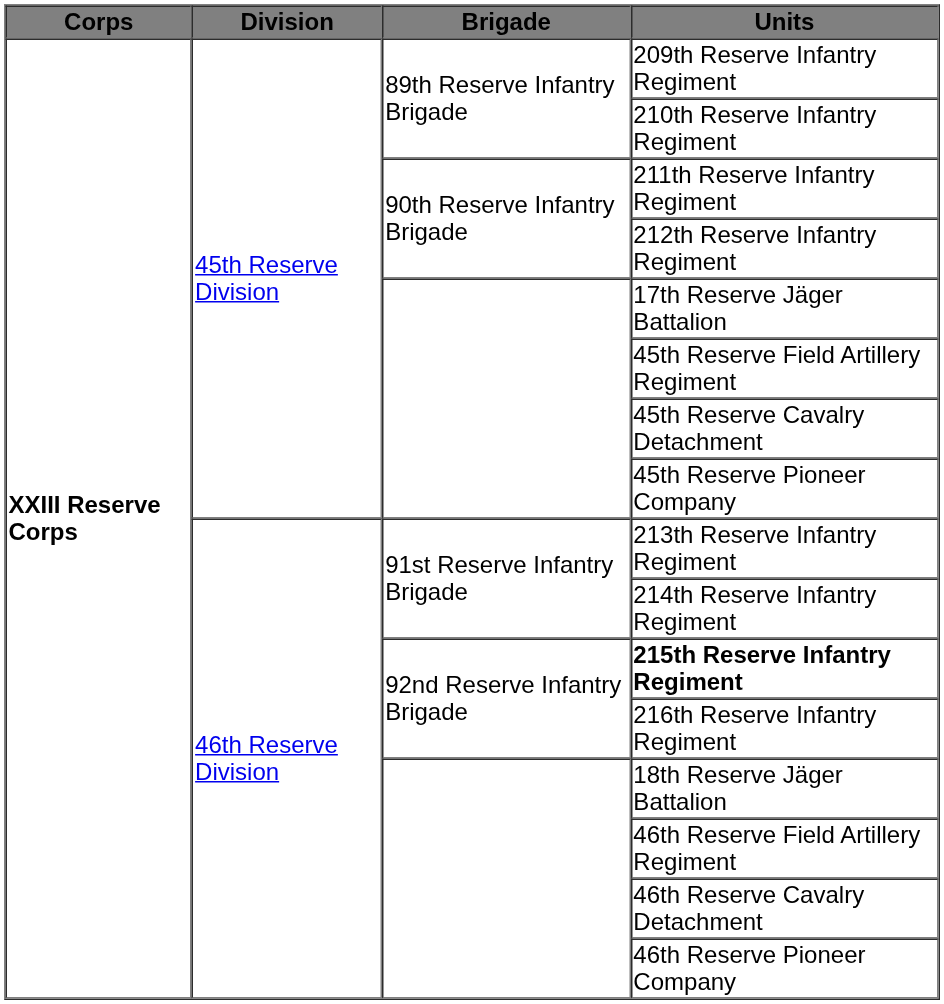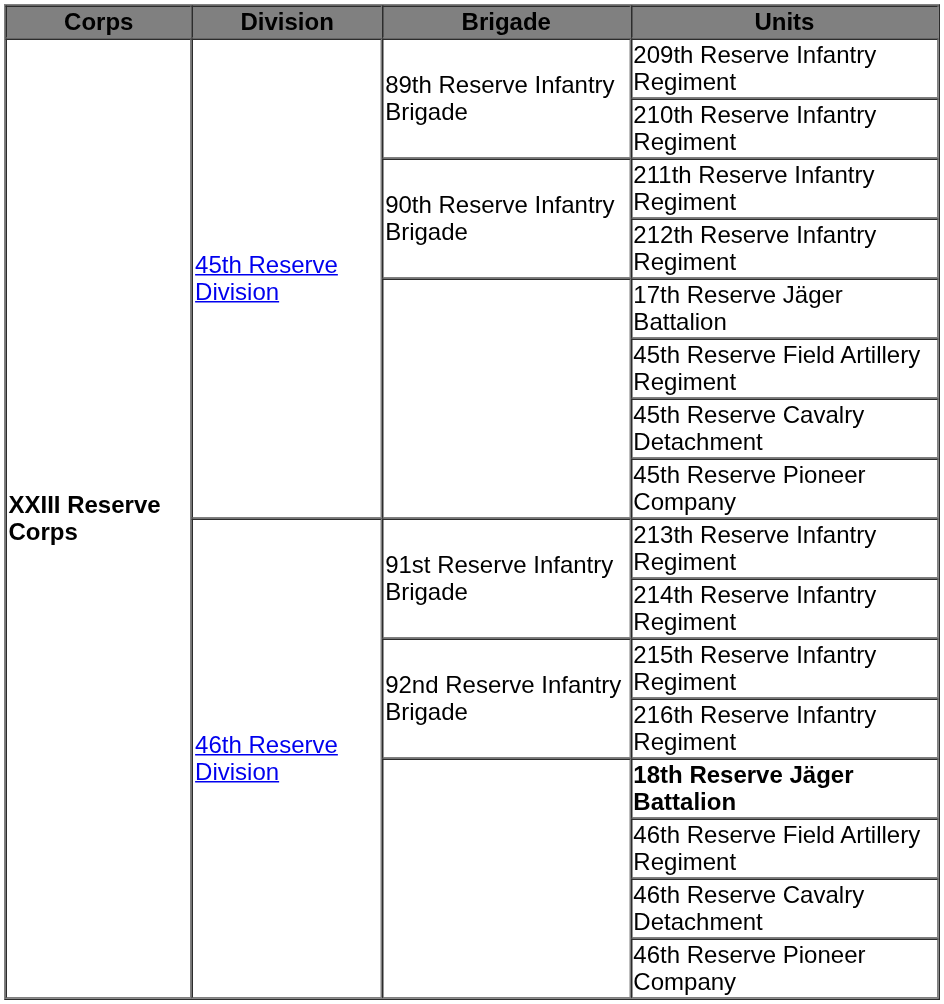215th Reserve Infantry Regiment | Units: bold -> normal
18th Reserve Jäger Battalion | Units: normal -> bold
